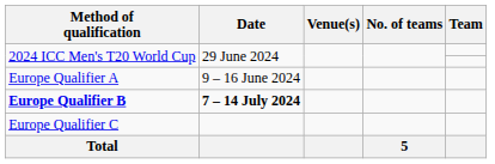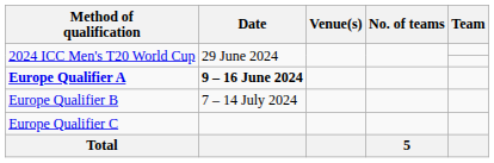Europe Qualifier A | Method of qualification: normal -> bold
Europe Qualifier A | Date: normal -> bold
Europe Qualifier B | Method of qualification: bold -> normal
Europe Qualifier B | Date: bold -> normal
